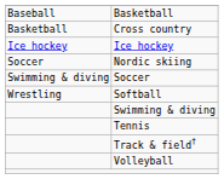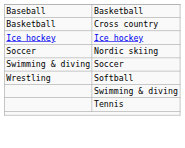- row: Track & field†
- row: Volleyball
